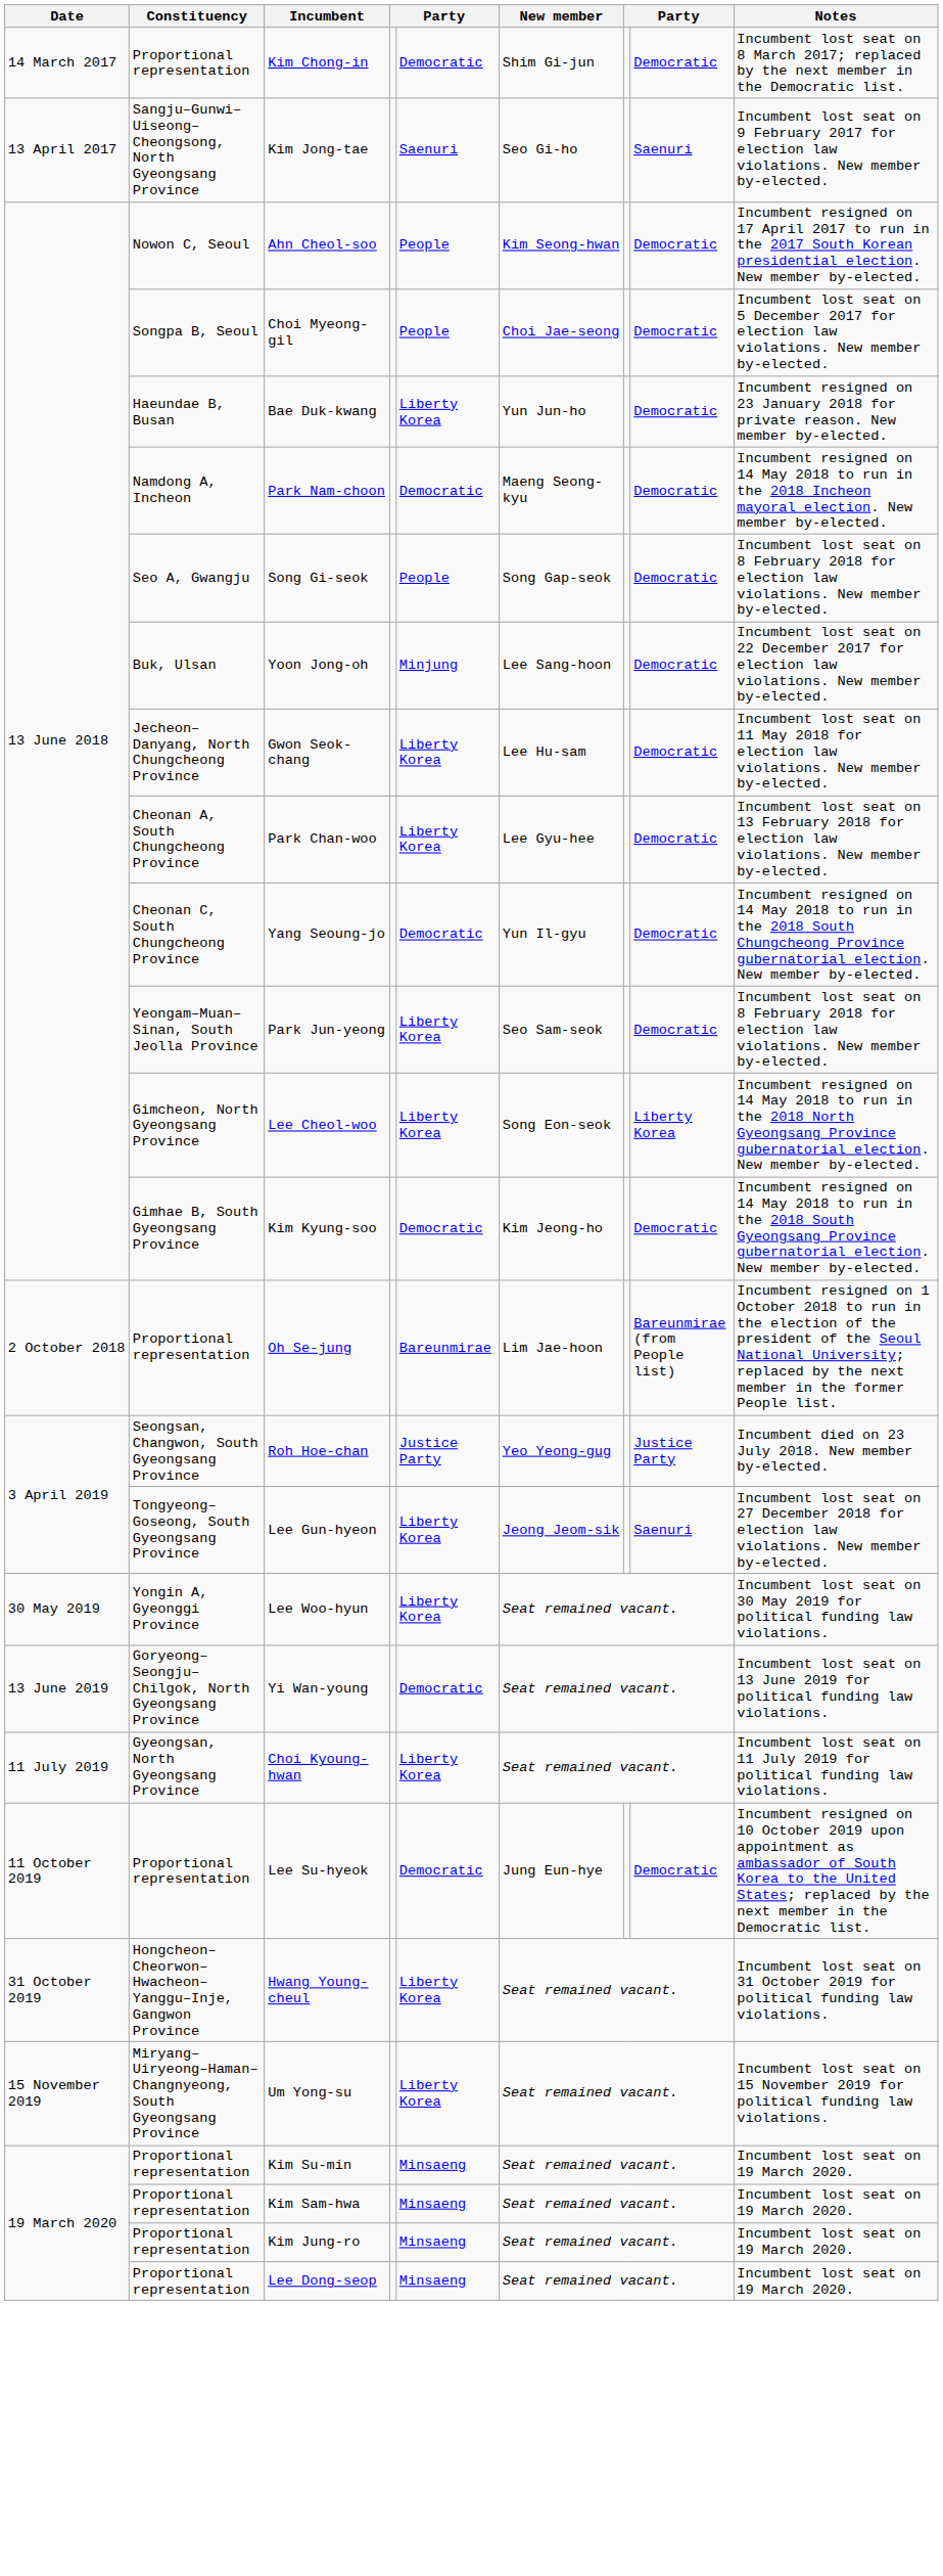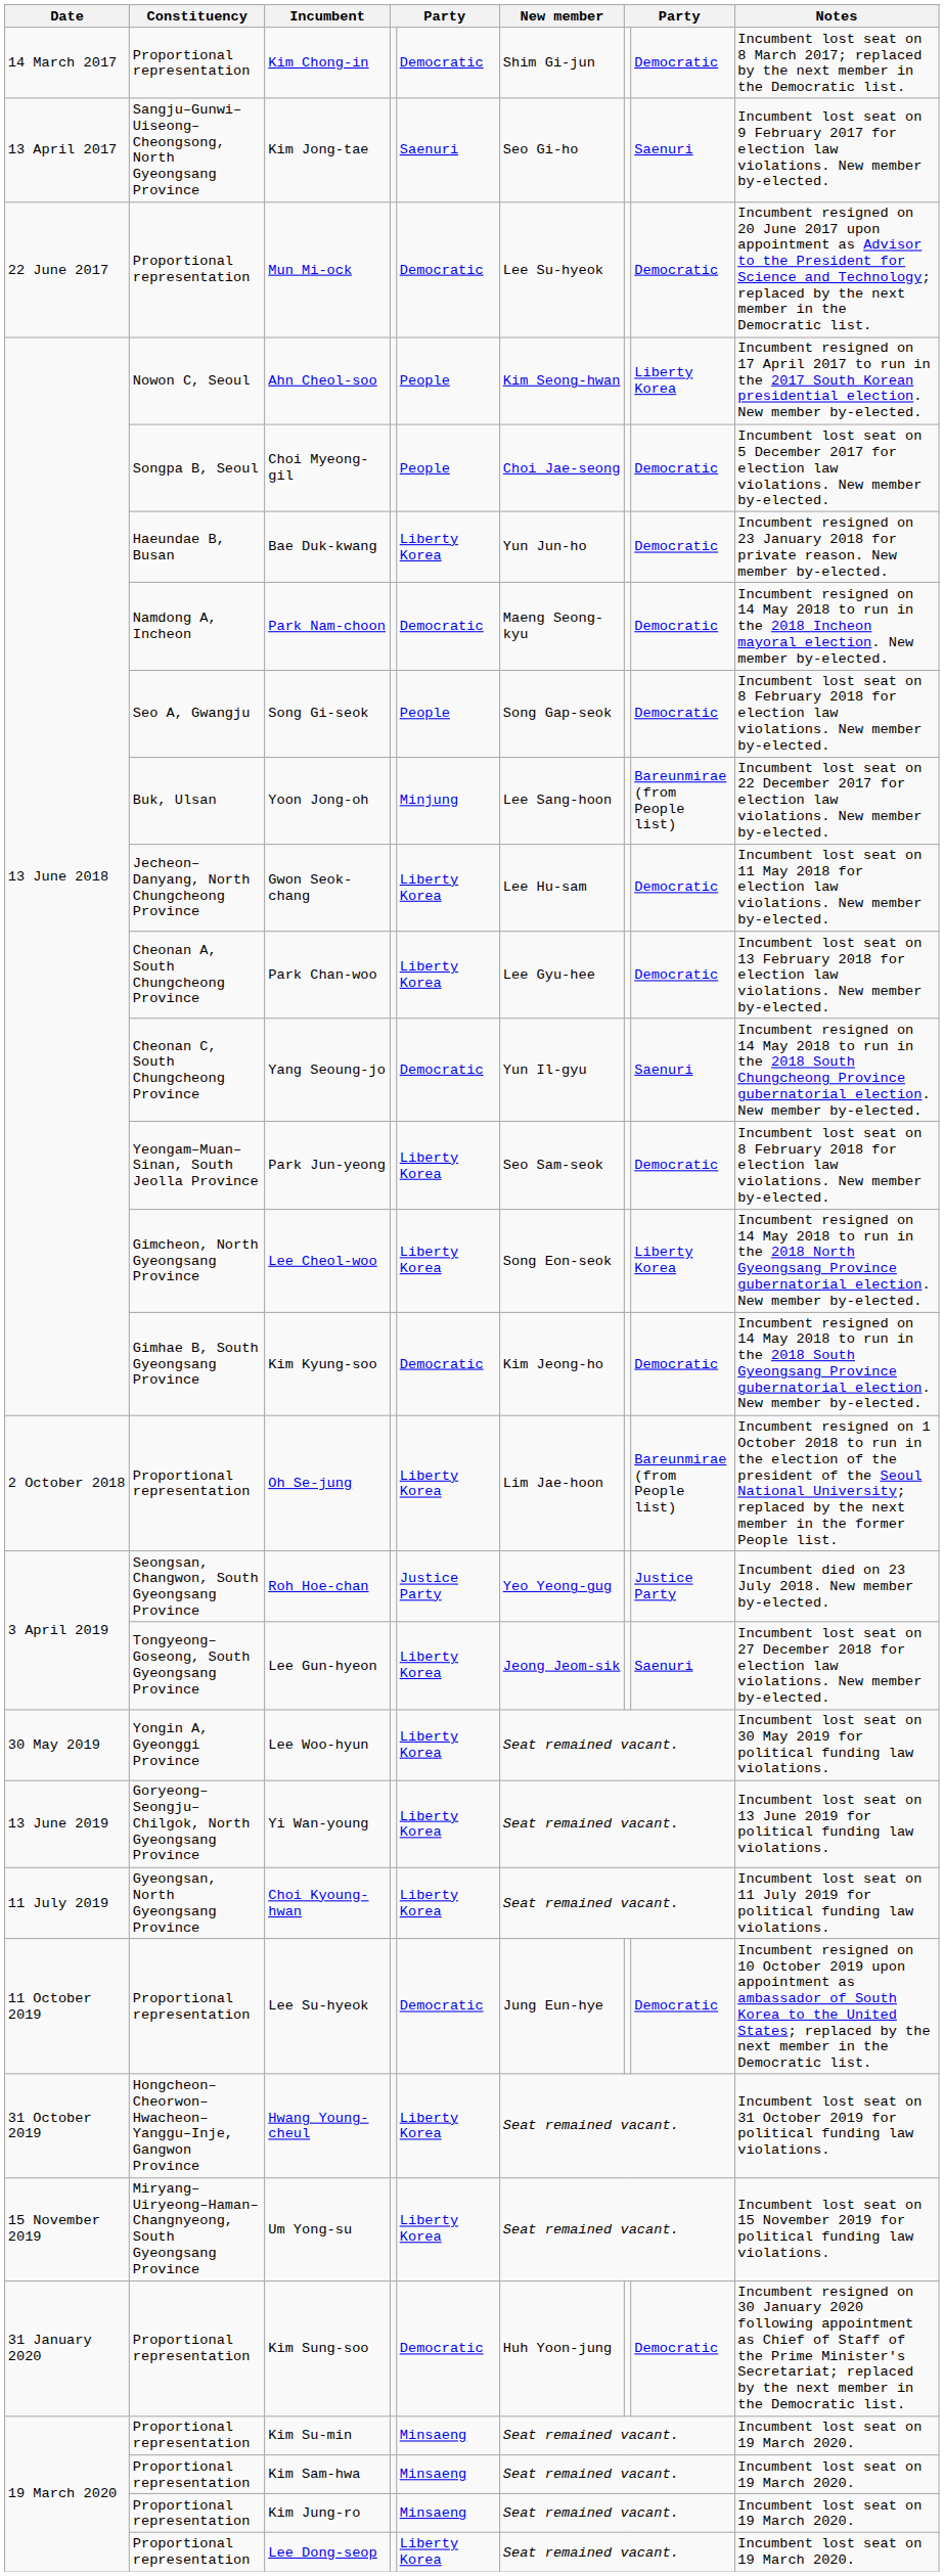+ row: 22 June 2017 | Proportional representation | Mun Mi-ock | Democratic | Lee Su-hyeok | Democratic | Incumbent resigned on 20 June 2017 upon appointment as Advisor to the President for Science and Technology; replaced by the next member in the Democratic list.
Ahn Cheol-soo | column 8: Democratic -> Liberty Korea
Yoon Jong-oh | column 8: Democratic -> Bareunmirae (from People list)
Yang Seoung-jo | column 8: Democratic -> Saenuri
Oh Se-jung | column 5: Bareunmirae -> Liberty Korea
Yi Wan-young | column 5: Democratic -> Liberty Korea
+ row: 31 January 2020 | Proportional representation | Kim Sung-soo | Democratic | Huh Yoon-jung | Democratic | Incumbent resigned on 30 January 2020 following appointment as Chief of Staff of the Prime Minister's Secretariat; replaced by the next member in the Democratic list.
Lee Dong-seop | column 5: Minsaeng -> Liberty Korea
